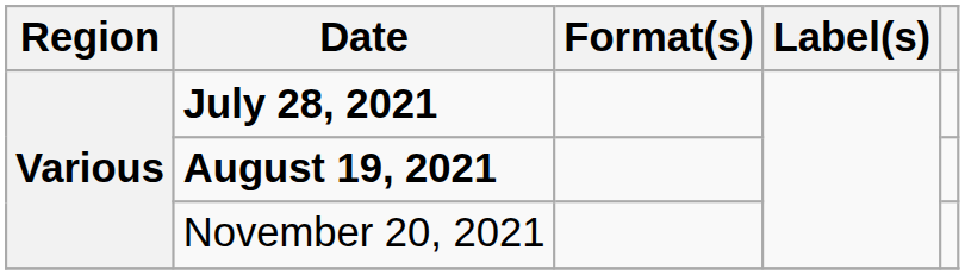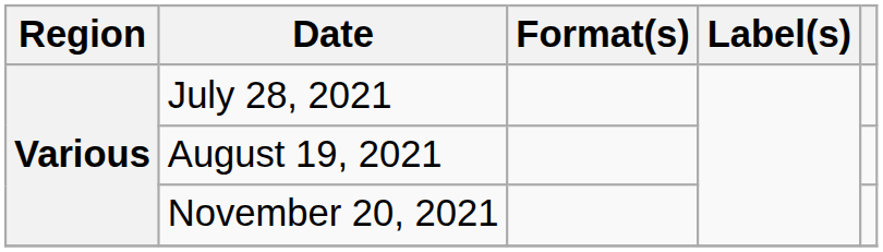July 28, 2021 | Date: bold -> normal
August 19, 2021 | Date: bold -> normal
